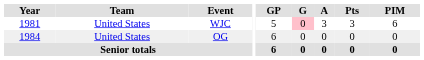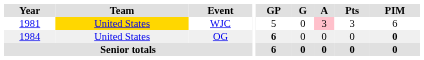WJC | Team: no background -> gold background
WJC | G: pink background -> no background
WJC | A: no background -> pink background
OG | GP: normal -> bold
OG | PIM: normal -> bold
